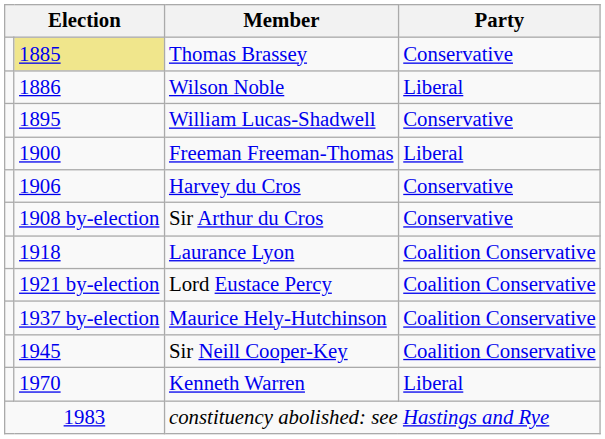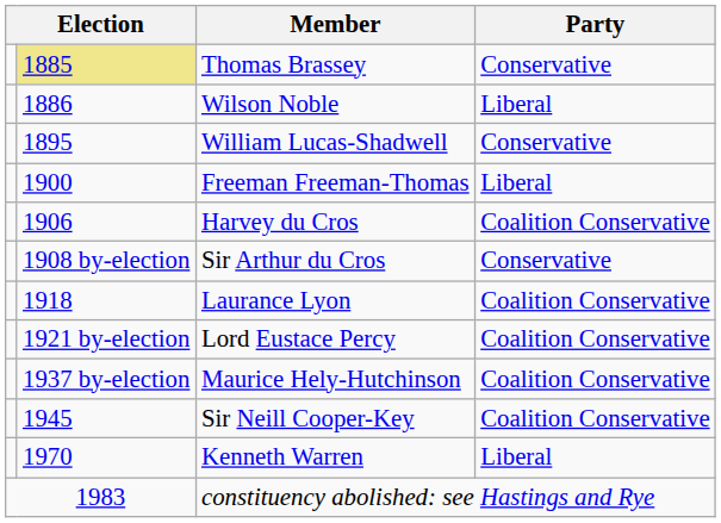Harvey du Cros | Party: Conservative -> Coalition Conservative
